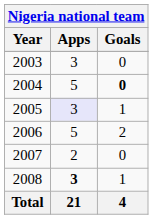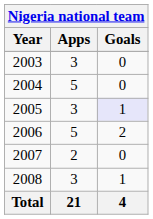2004 | Goals: bold -> normal
2005 | Apps: lavender background -> no background
2005 | Goals: no background -> lavender background
2008 | Apps: bold -> normal
